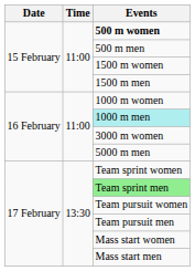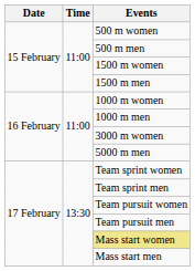500 m women | Events: bold -> normal
1000 m men | Events: paleturquoise background -> no background
Team sprint men | Events: lightgreen background -> no background
Mass start women | Events: no background -> khaki background
